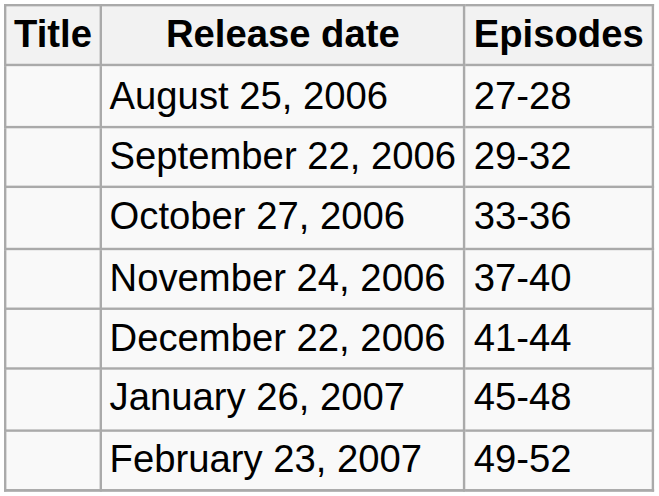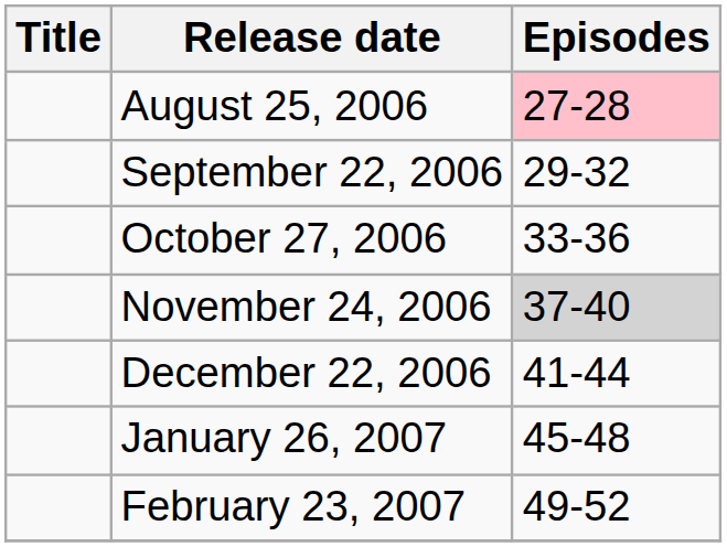August 25, 2006 | Episodes: no background -> pink background
November 24, 2006 | Episodes: no background -> lightgrey background
